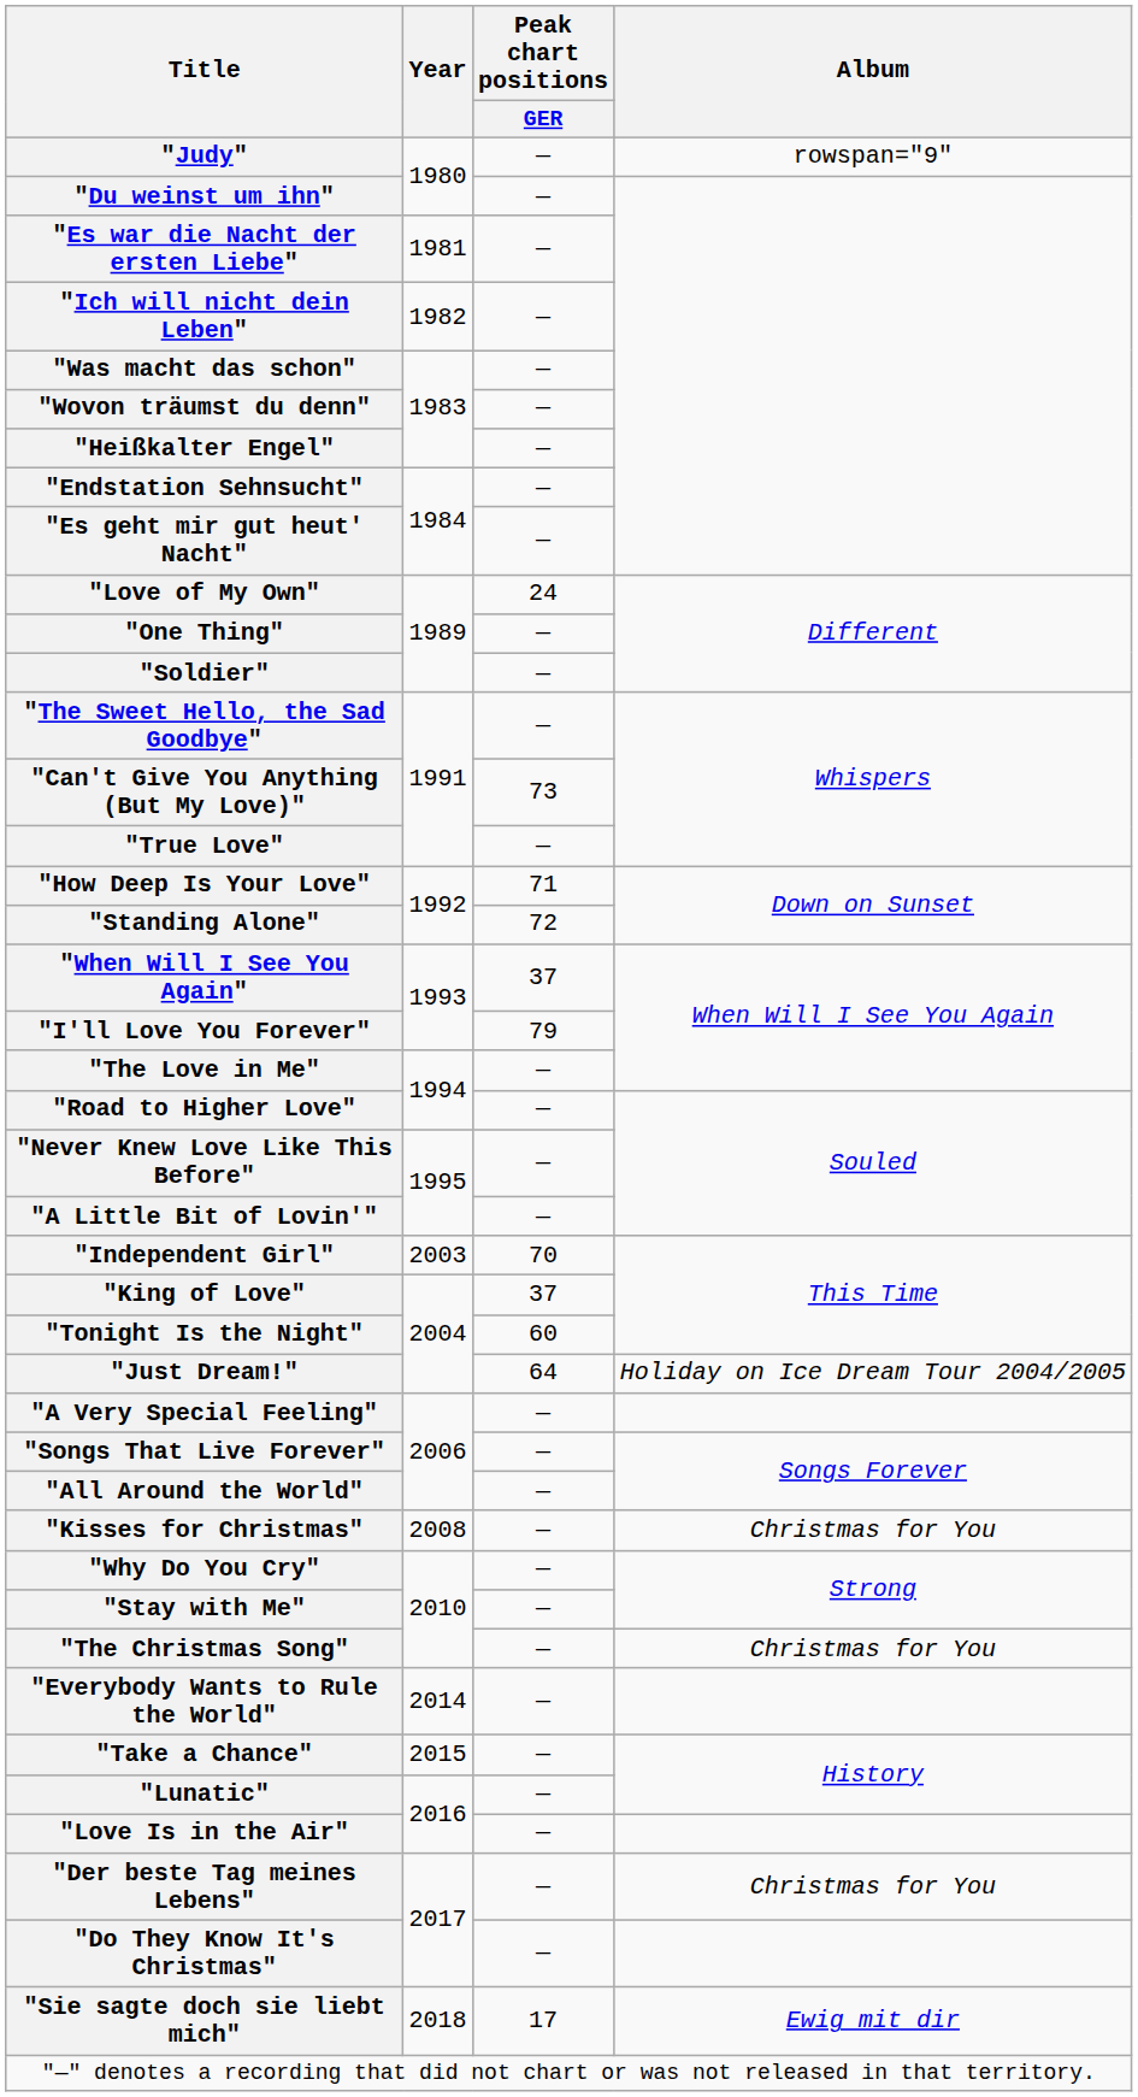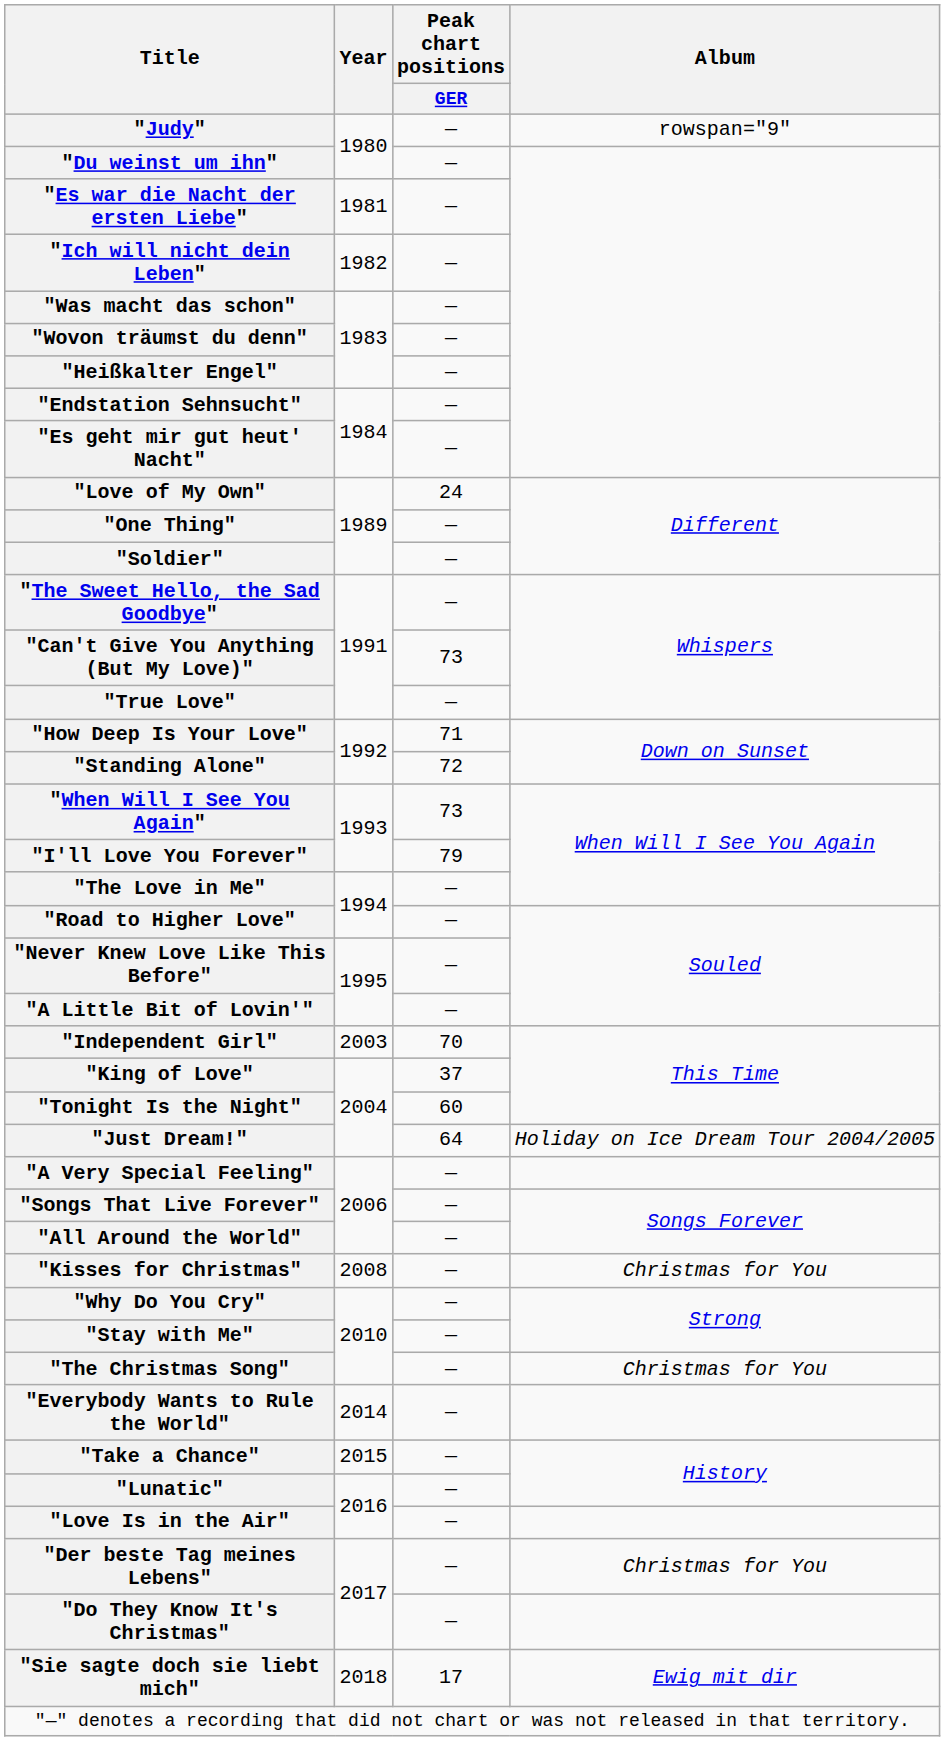"When Will I See You Again" | Peak chart positions / GER: 37 -> 73
